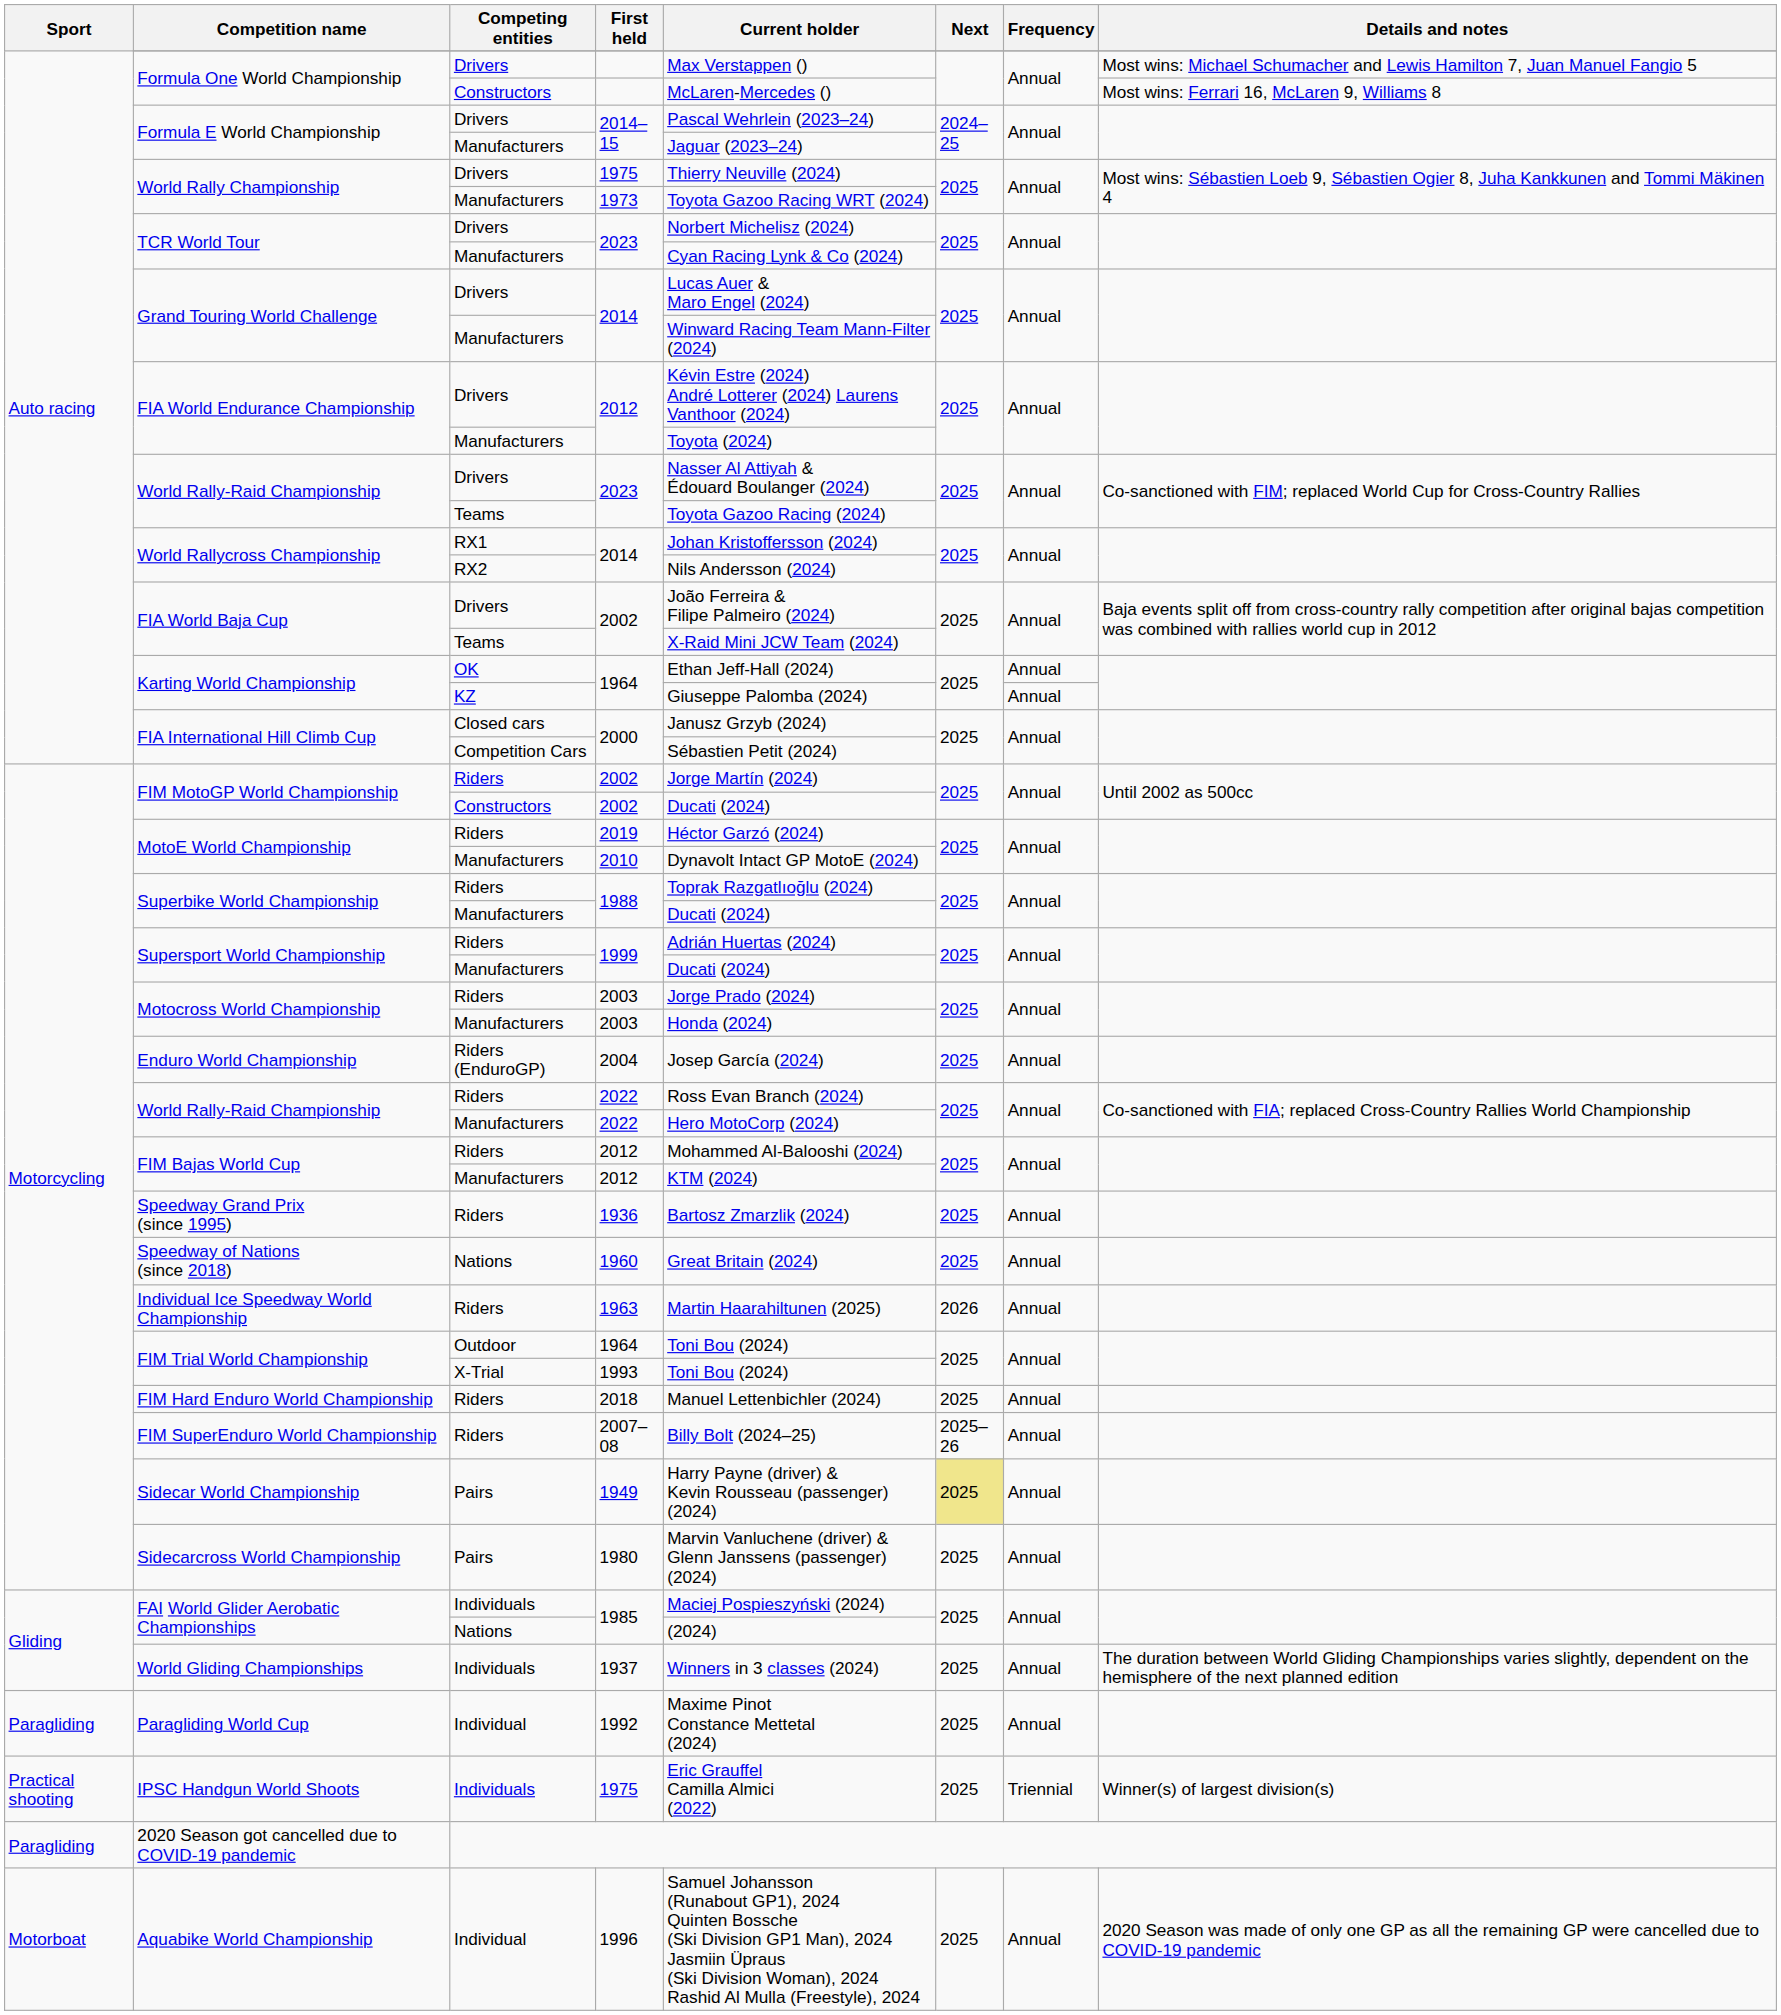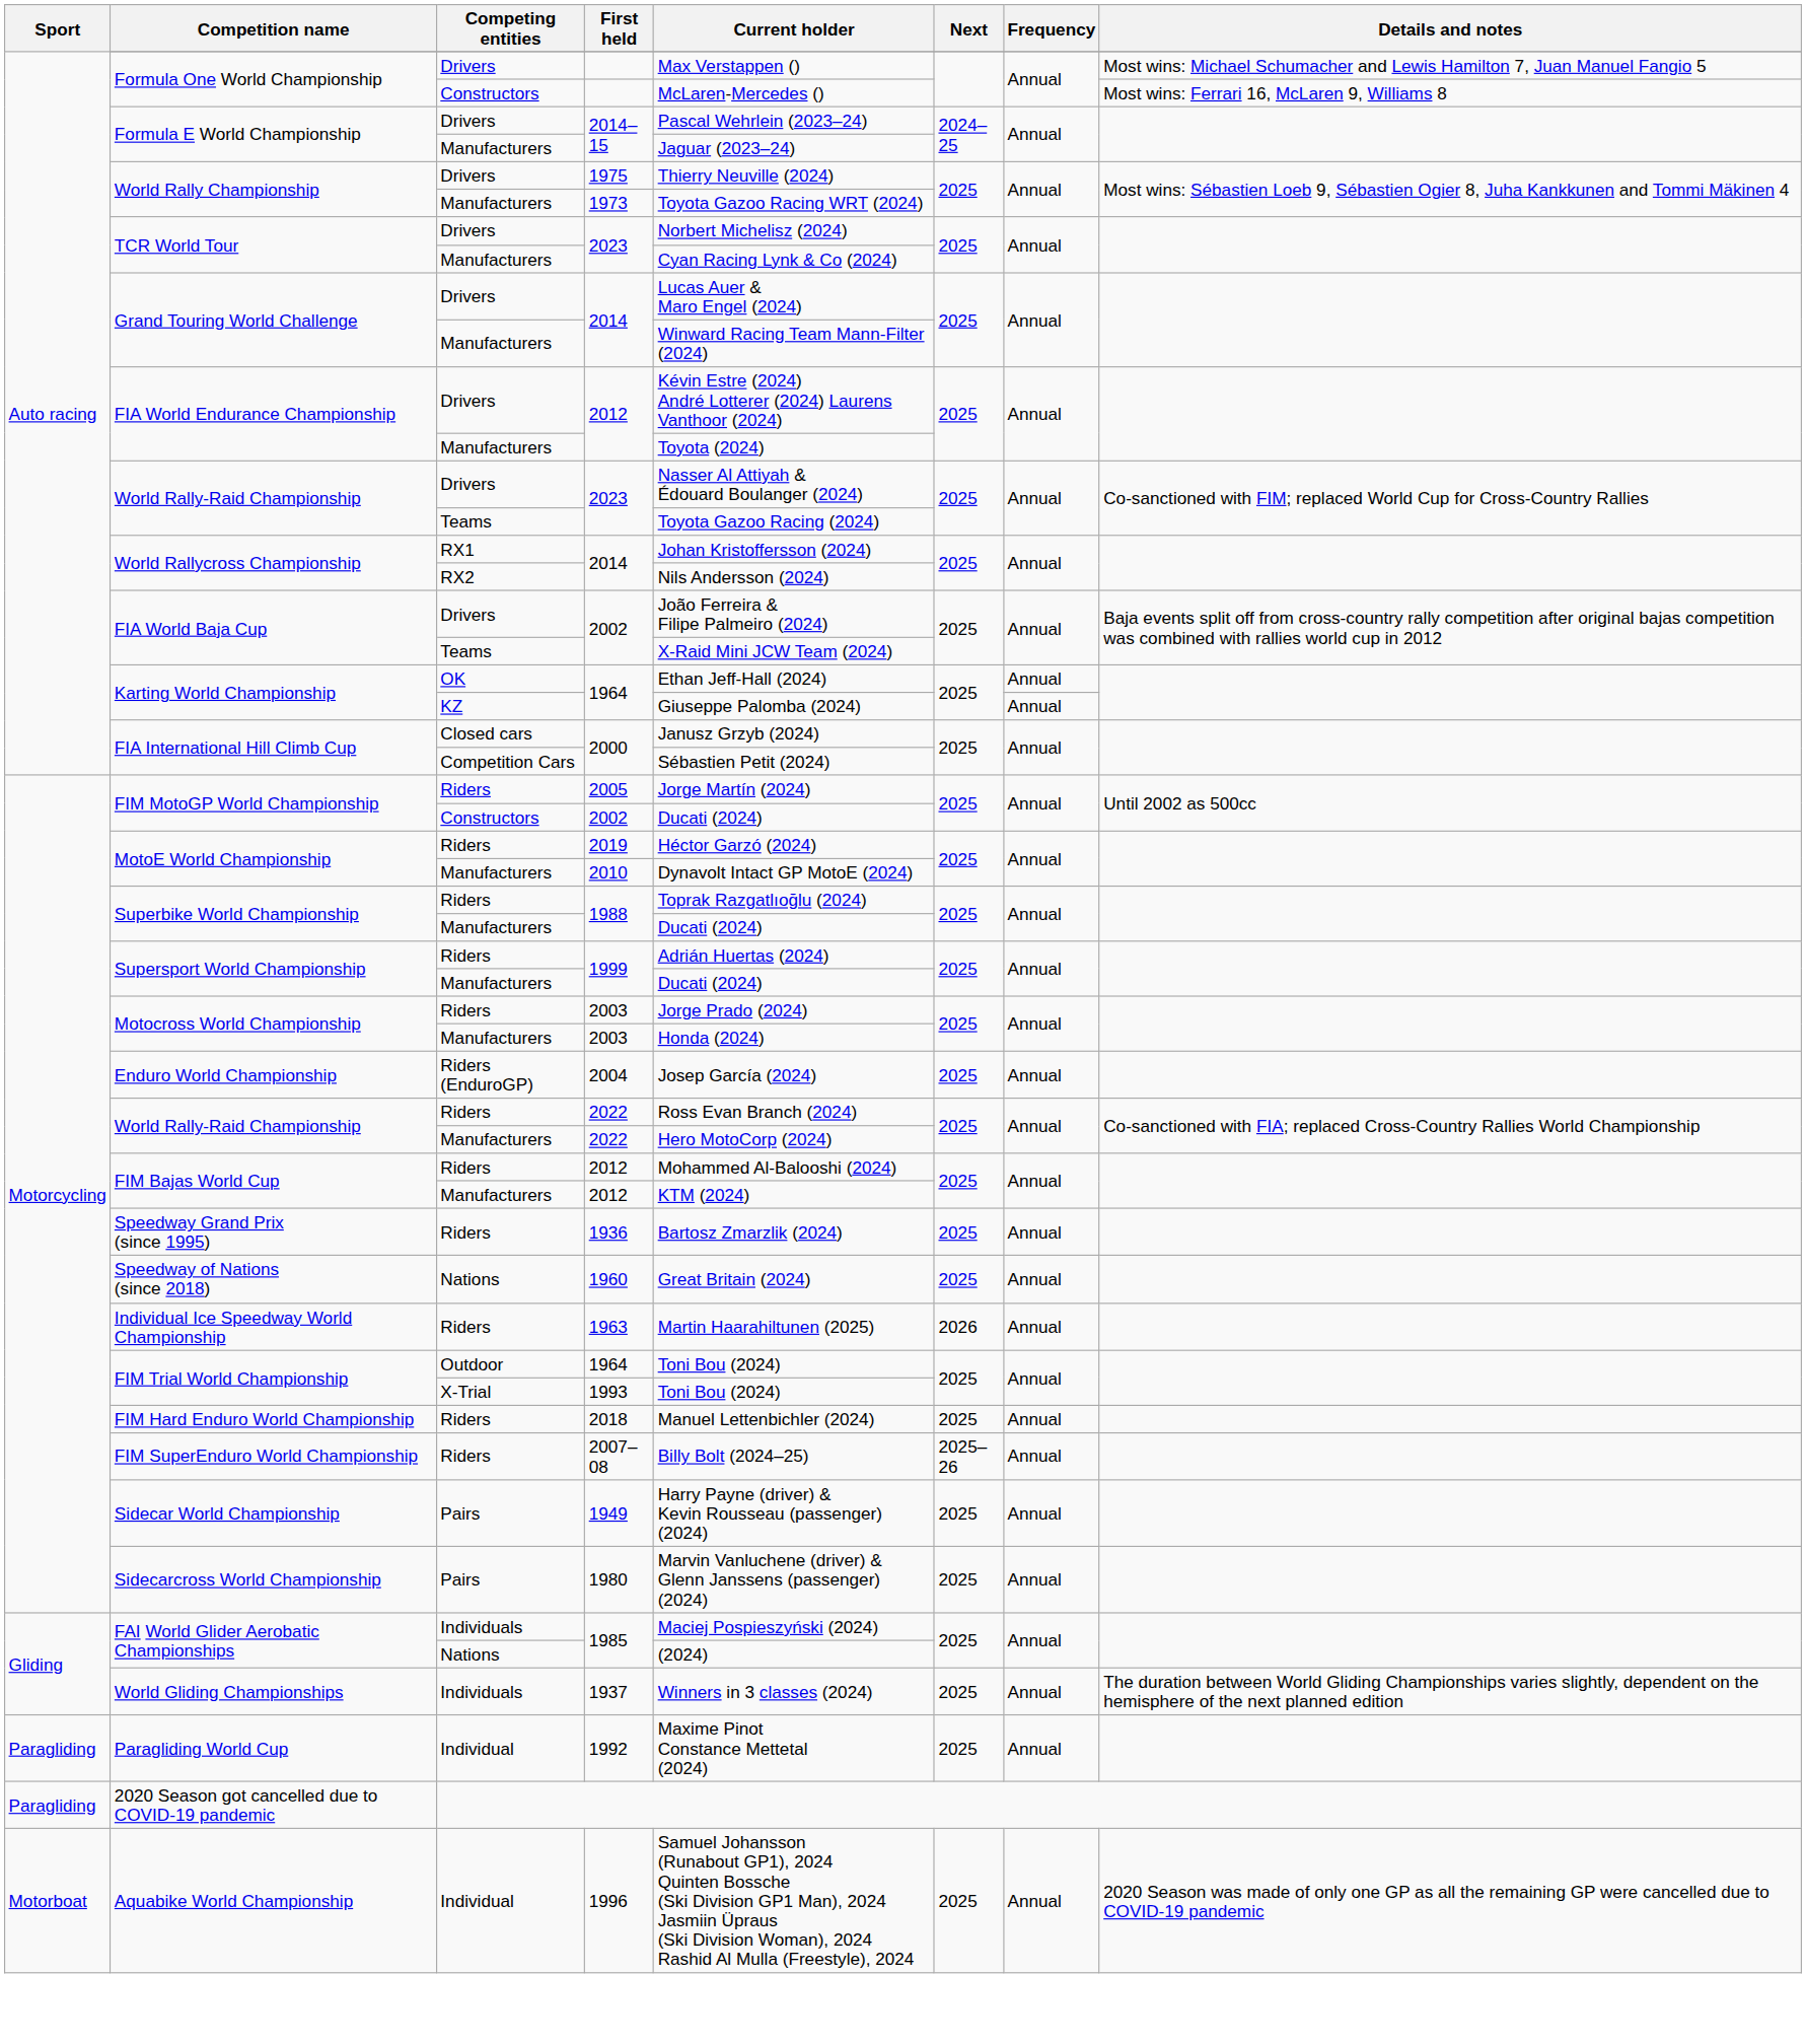FIM MotoGP World Championship / Riders | First held: 2002 -> 2005
Sidecar World Championship | Next: khaki background -> no background
- row: Practical shooting | IPSC Handgun World Shoots | Individuals | 1975 | Eric Grauffel Camilla Almici (2022) | 2025 | Triennial | Winner(s) of largest division(s)
